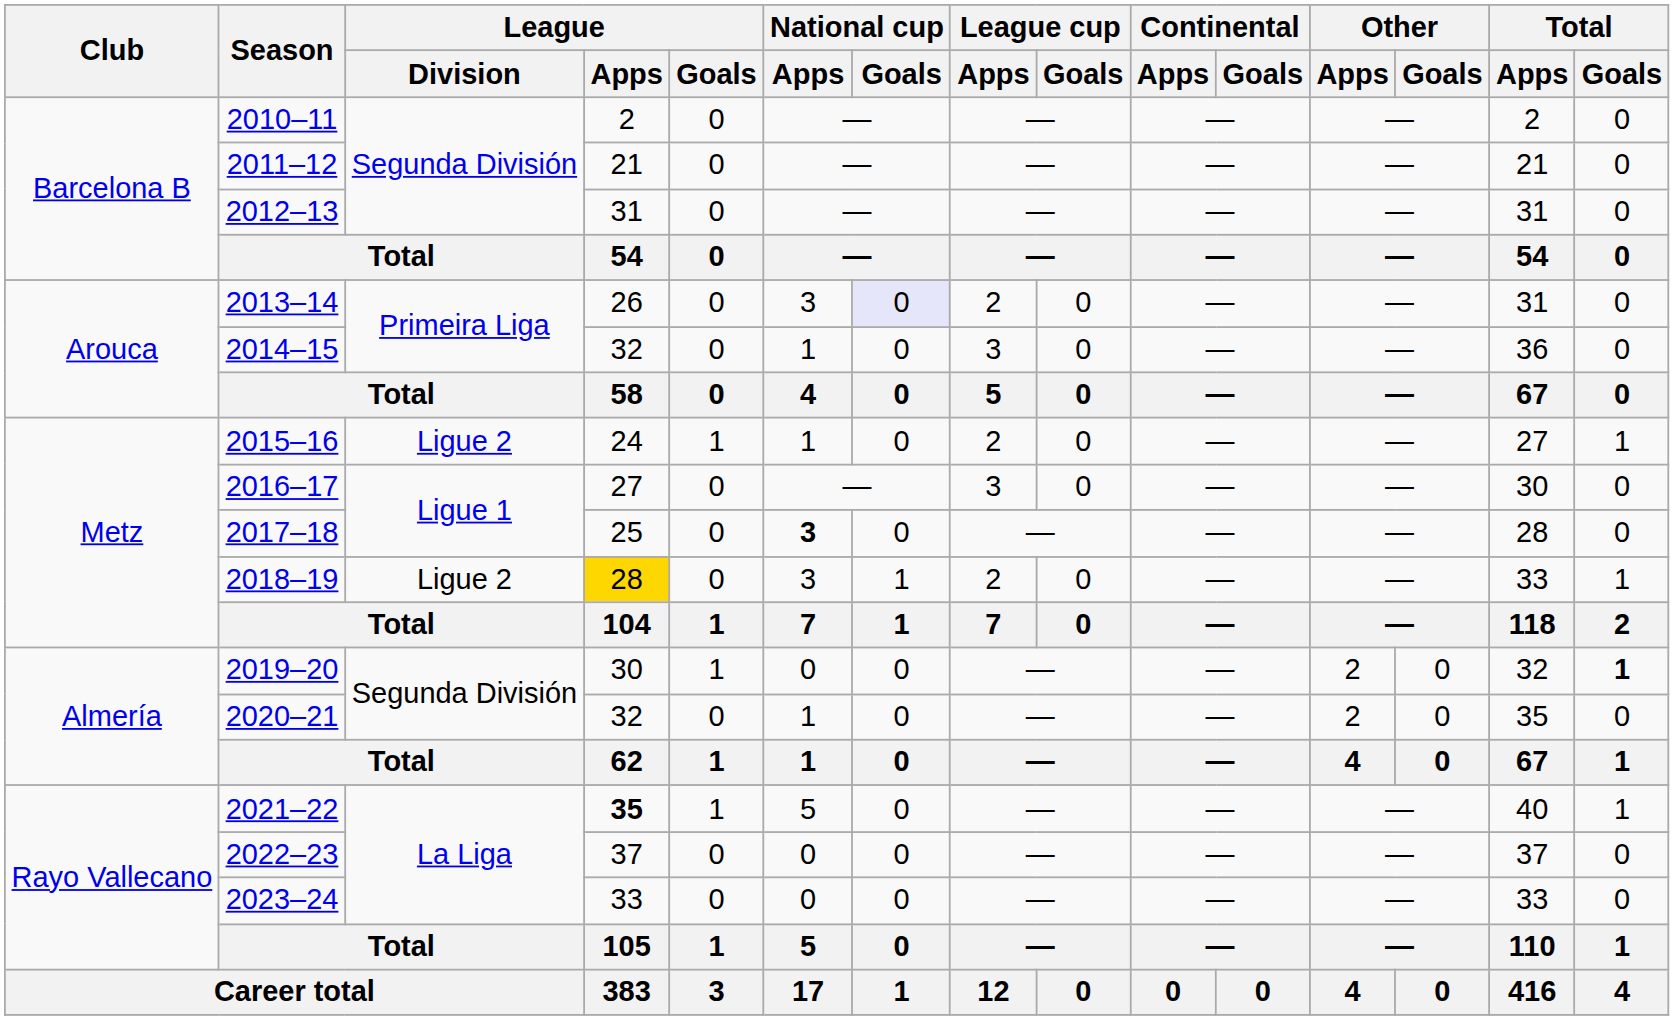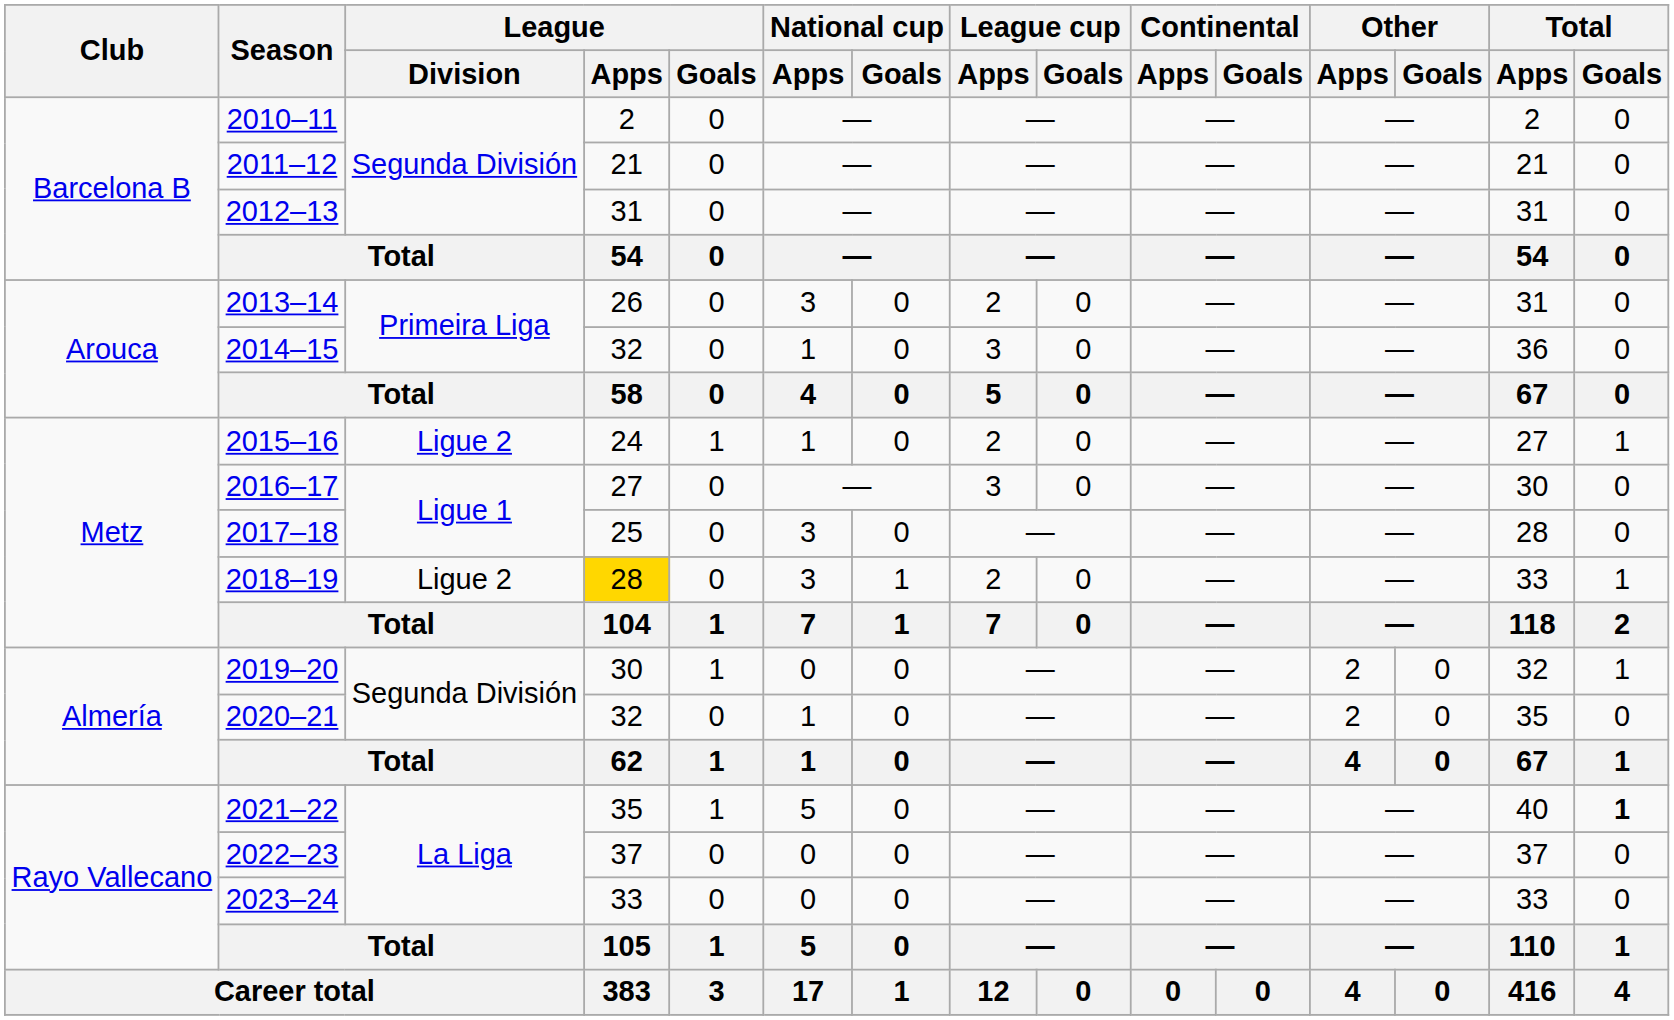2013–14 | National cup / Goals: lavender background -> no background
2017–18 | National cup / Apps: bold -> normal
2019–20 | Total / Goals: bold -> normal
2021–22 | League / Apps: bold -> normal
2021–22 | Total / Goals: normal -> bold
